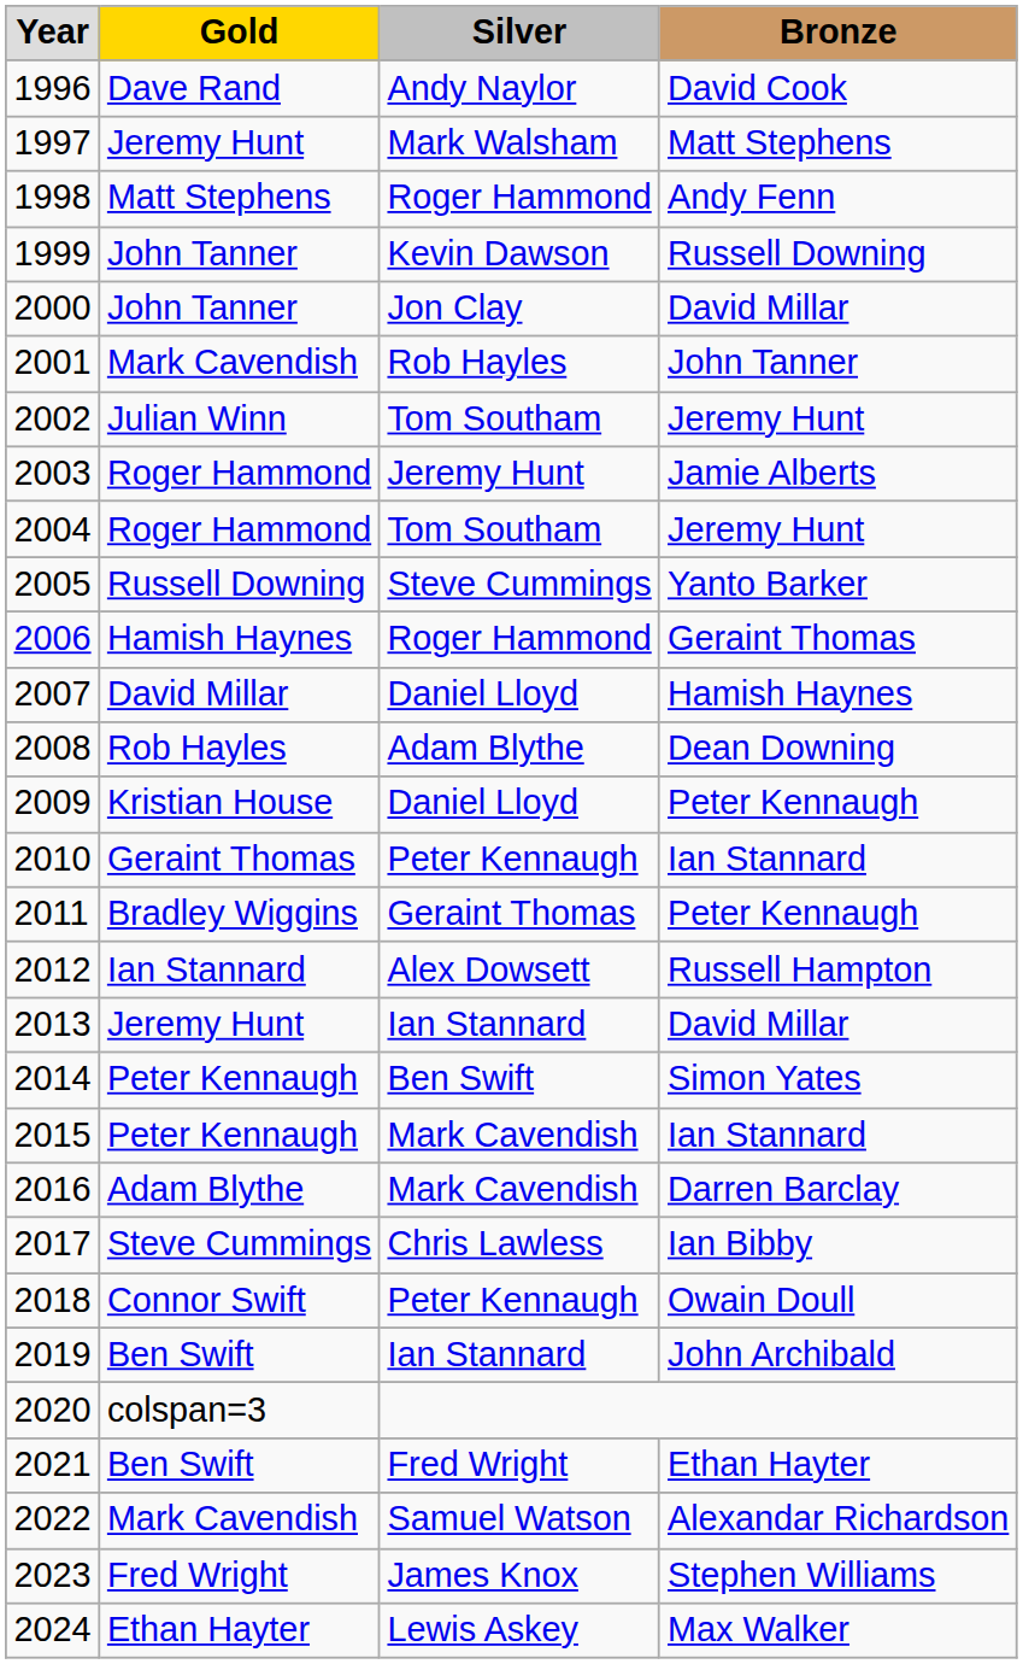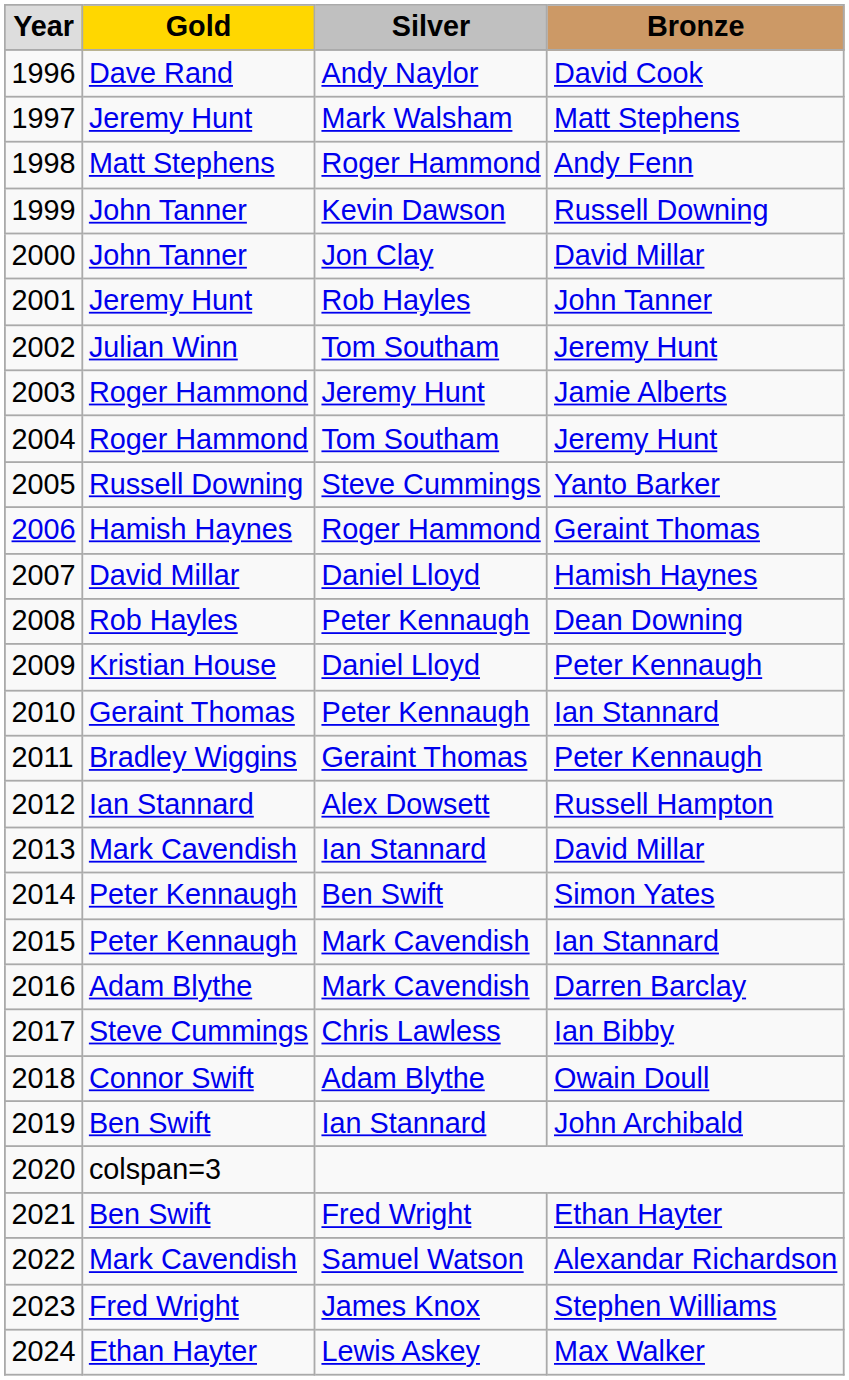2001 | column 2: Mark Cavendish -> Jeremy Hunt
2008 | column 3: Adam Blythe -> Peter Kennaugh
2013 | column 2: Jeremy Hunt -> Mark Cavendish
2018 | column 3: Peter Kennaugh -> Adam Blythe
